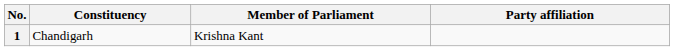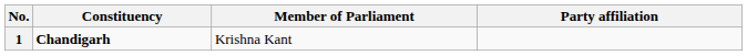1 | Constituency: normal -> bold
